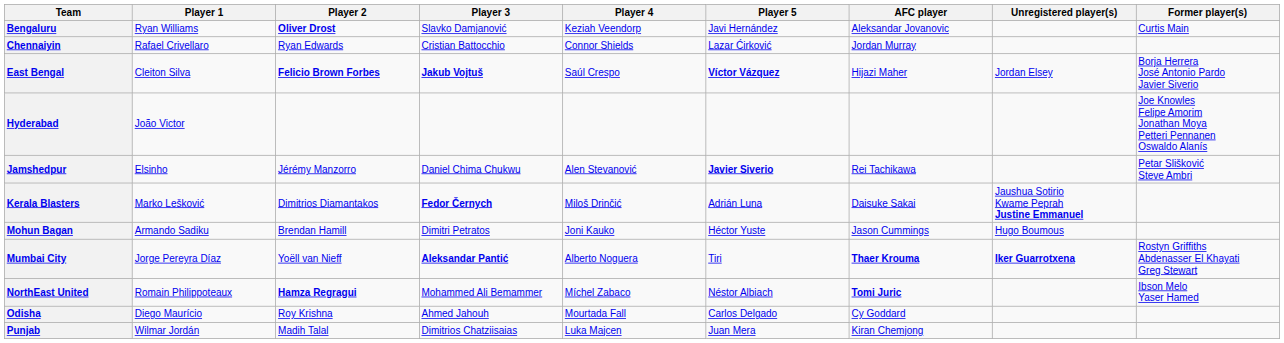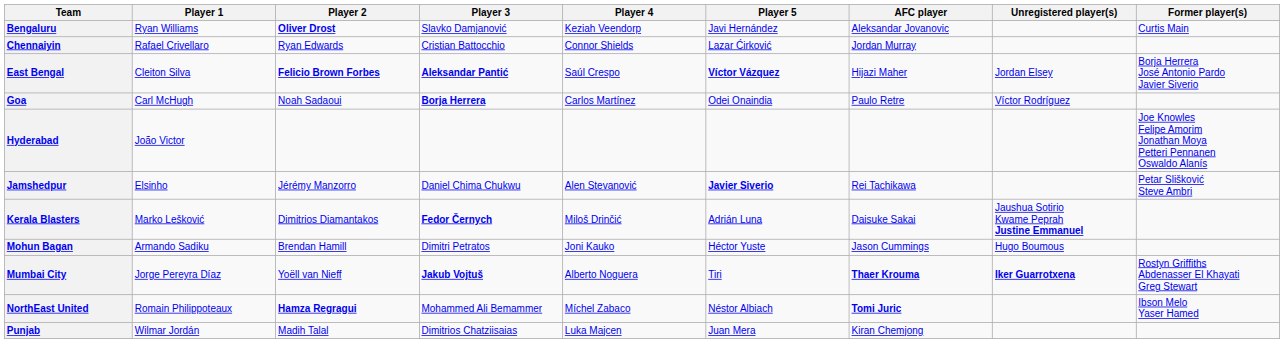East Bengal | Player 3: Jakub Vojtuš -> Aleksandar Pantić
+ row: Goa | Carl McHugh | Noah Sadaoui | Borja Herrera | Carlos Martínez | Odei Onaindia | Paulo Retre | Víctor Rodríguez
Mumbai City | Player 3: Aleksandar Pantić -> Jakub Vojtuš
- row: Odisha | Diego Maurício | Roy Krishna | Ahmed Jahouh | Mourtada Fall | Carlos Delgado | Cy Goddard
